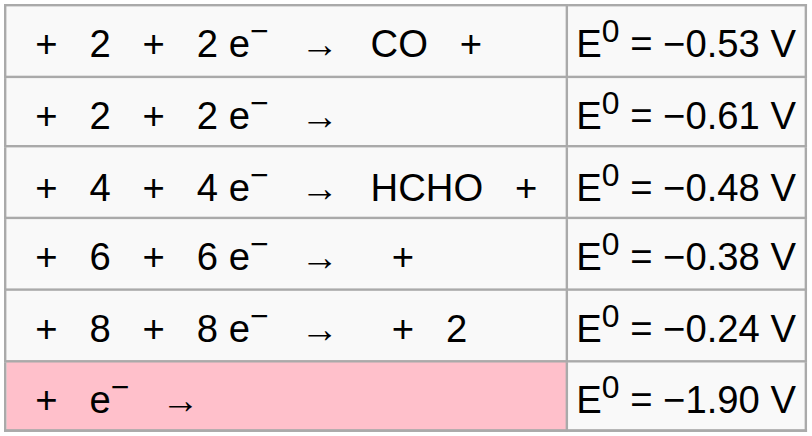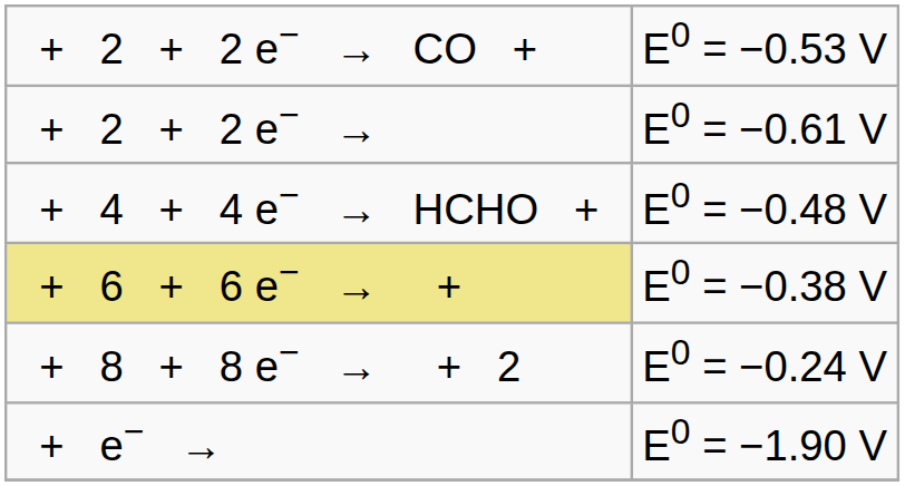E0 = −0.38 V | column 1: no background -> khaki background
E0 = −1.90 V | column 1: pink background -> no background
